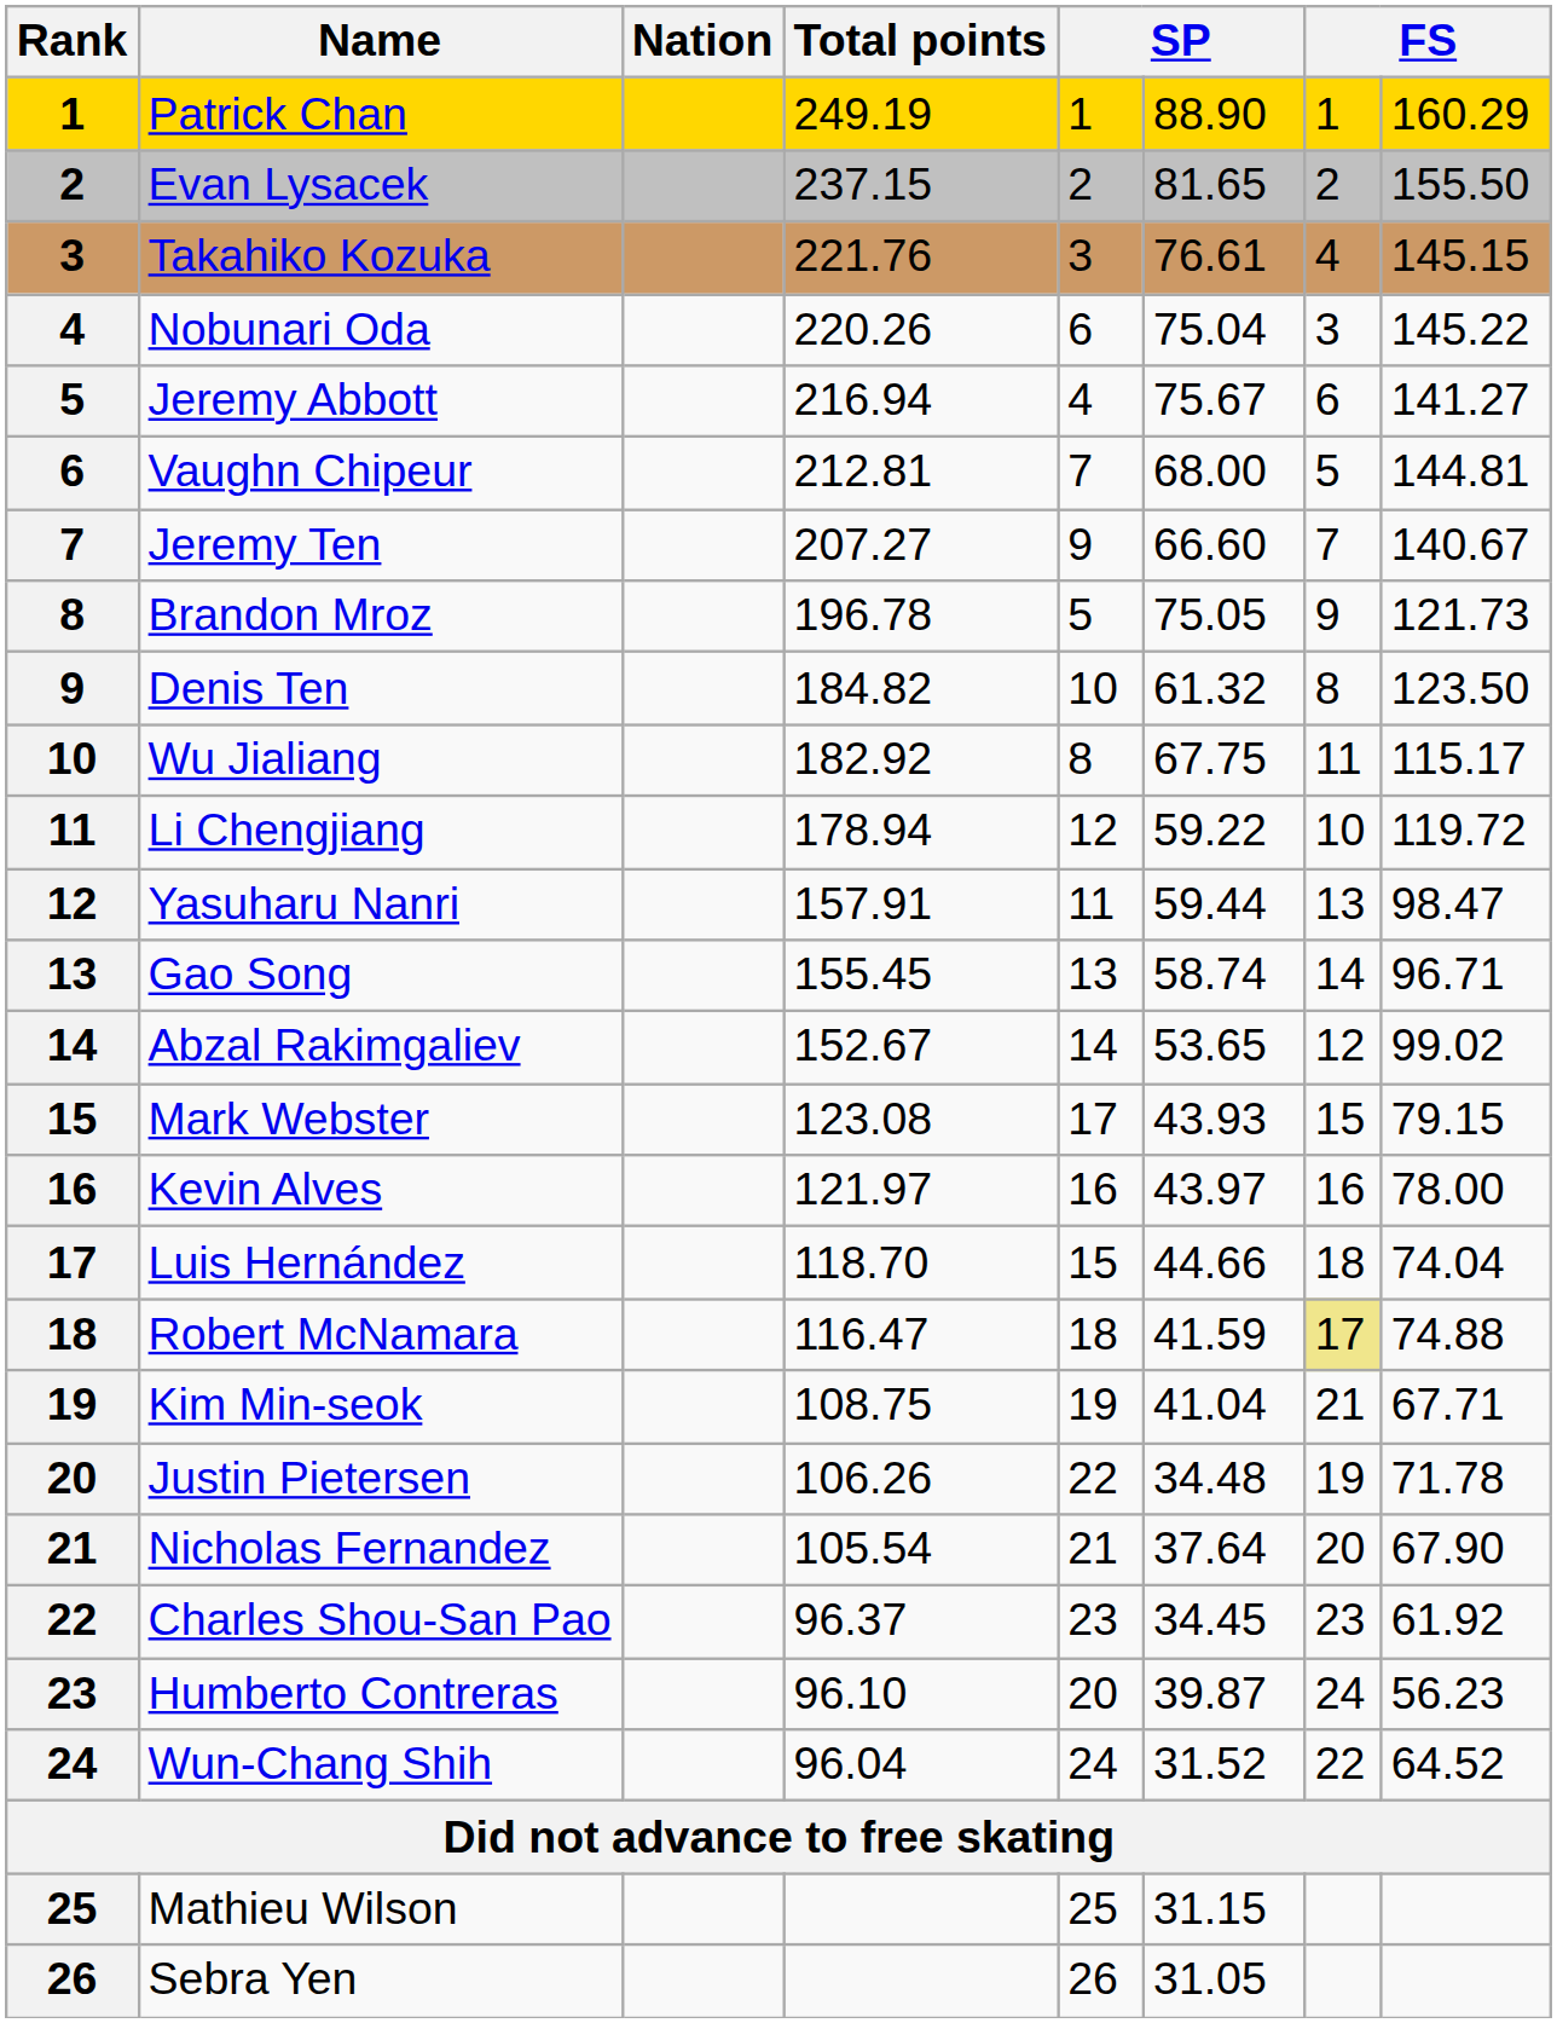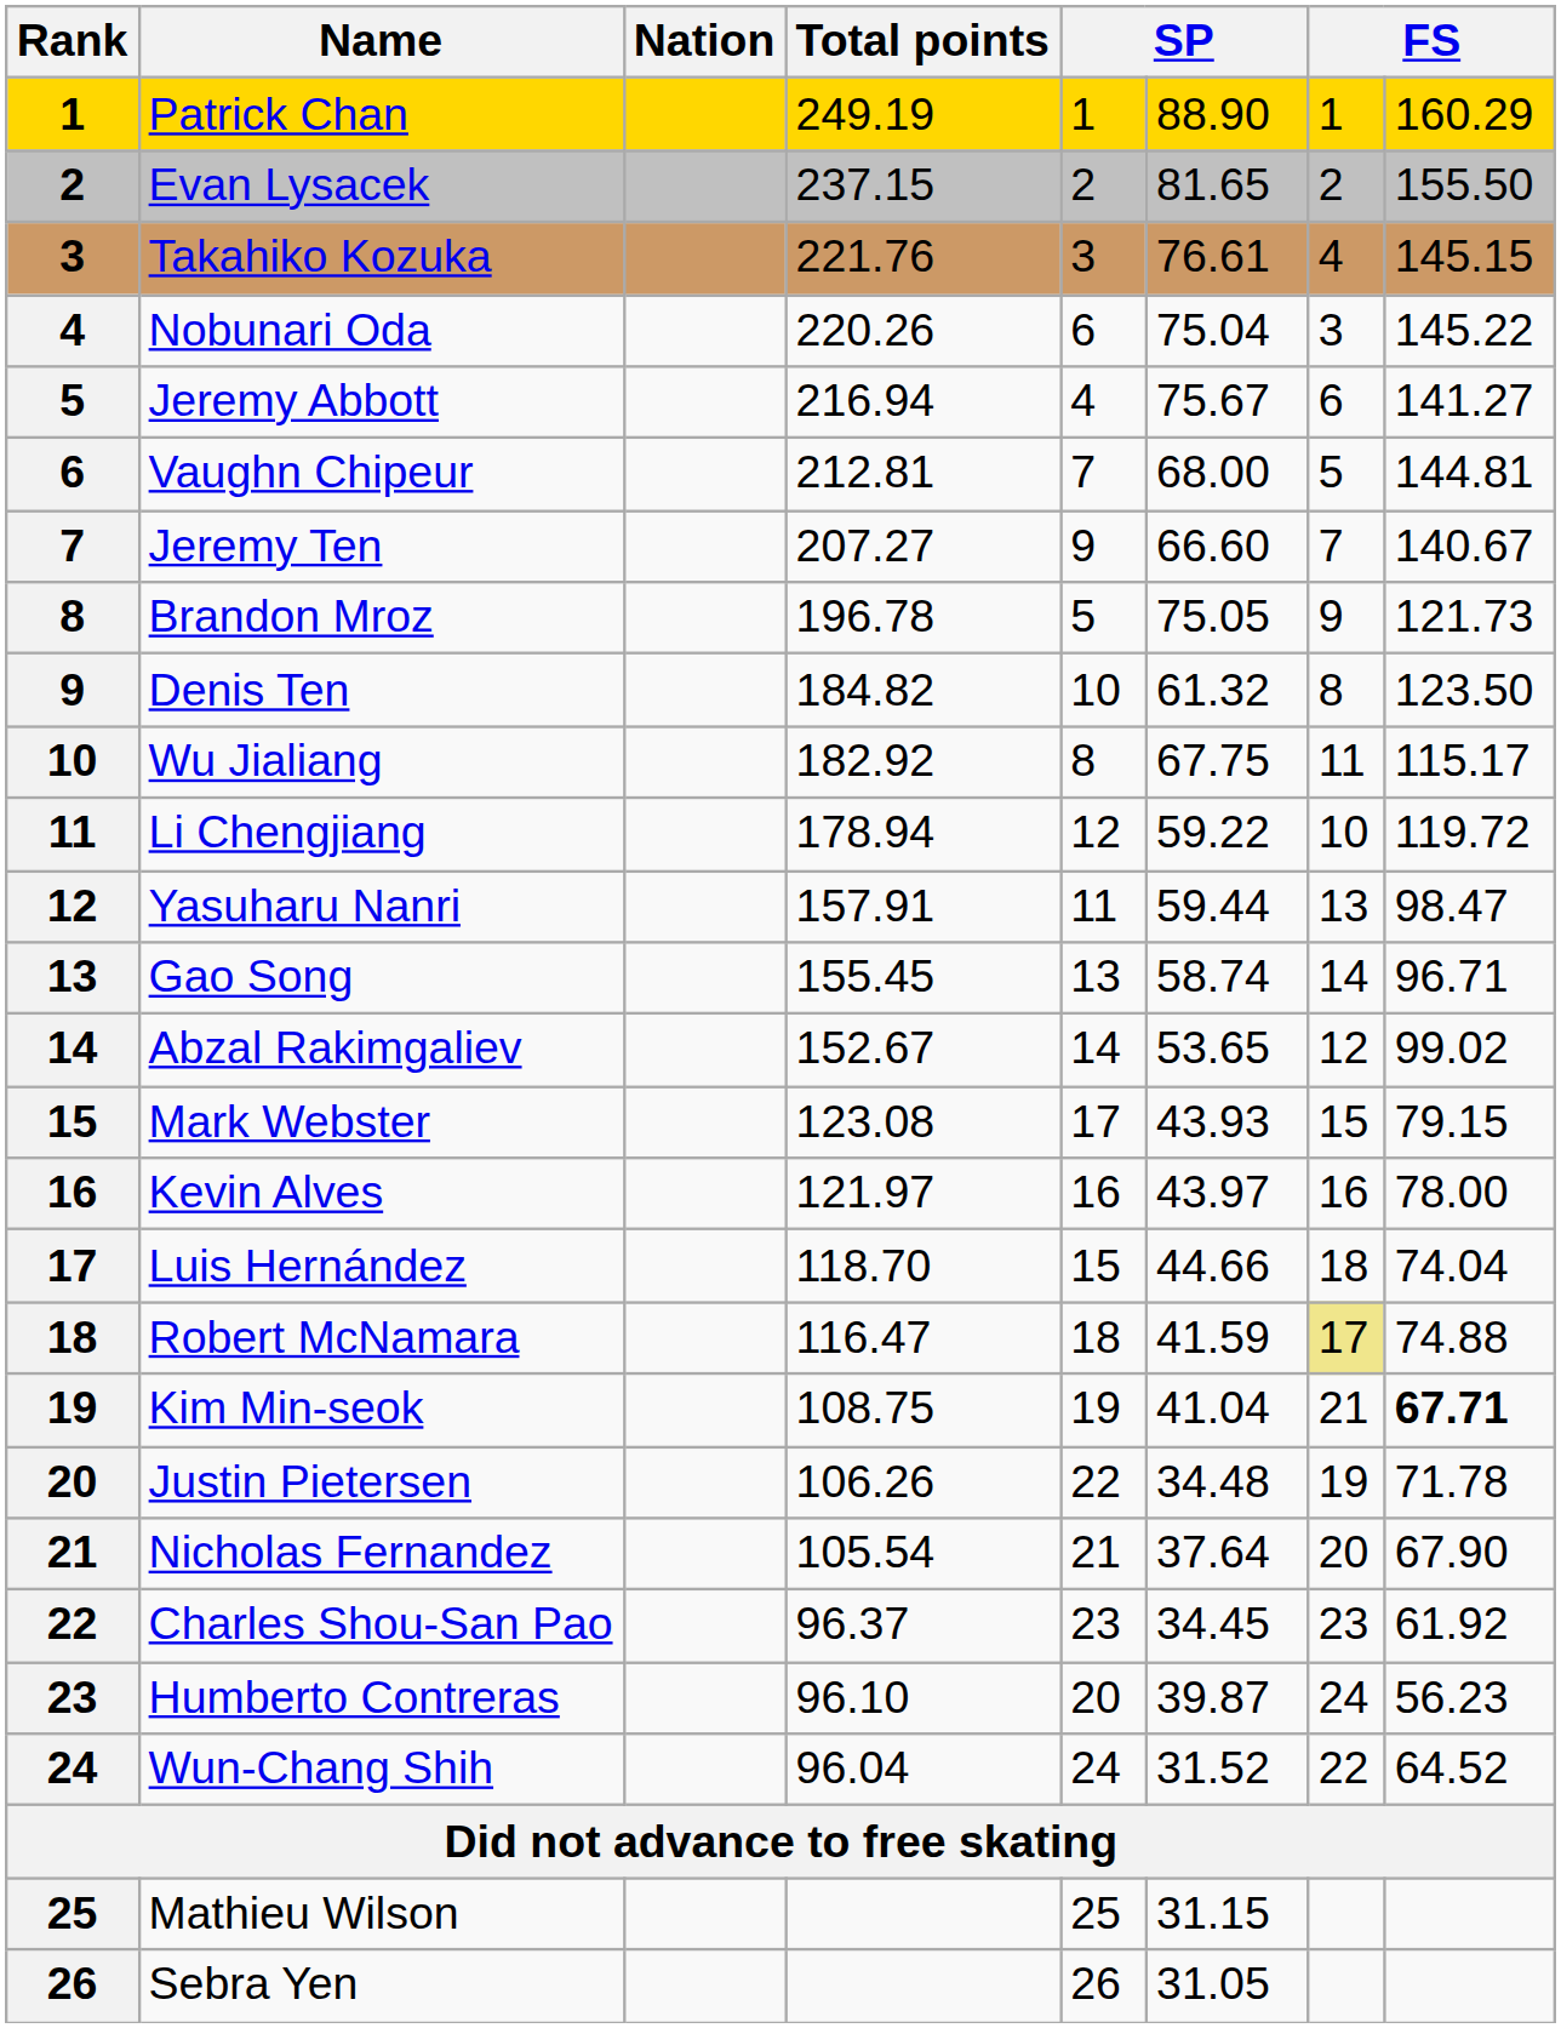Kim Min-seok | column 8: normal -> bold
